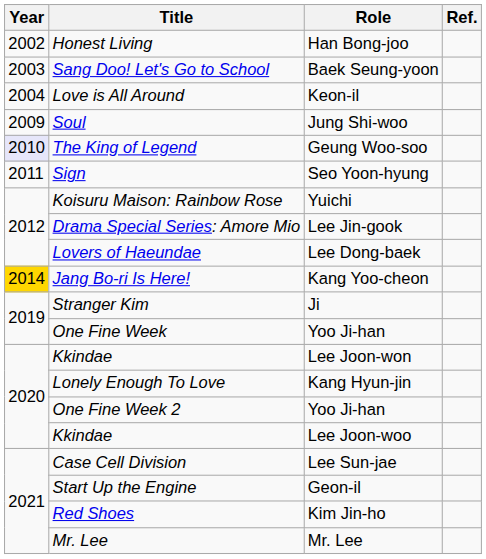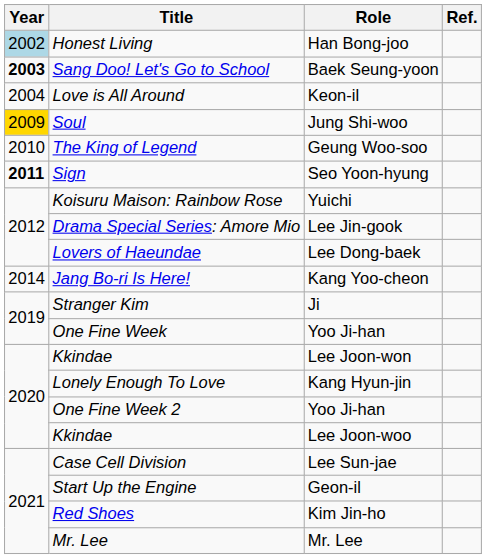Honest Living | Year: no background -> lightblue background
Sang Doo! Let's Go to School | Year: normal -> bold
Soul | Year: no background -> gold background
The King of Legend | Year: lavender background -> no background
Sign | Year: normal -> bold
Jang Bo-ri Is Here! | Year: gold background -> no background
